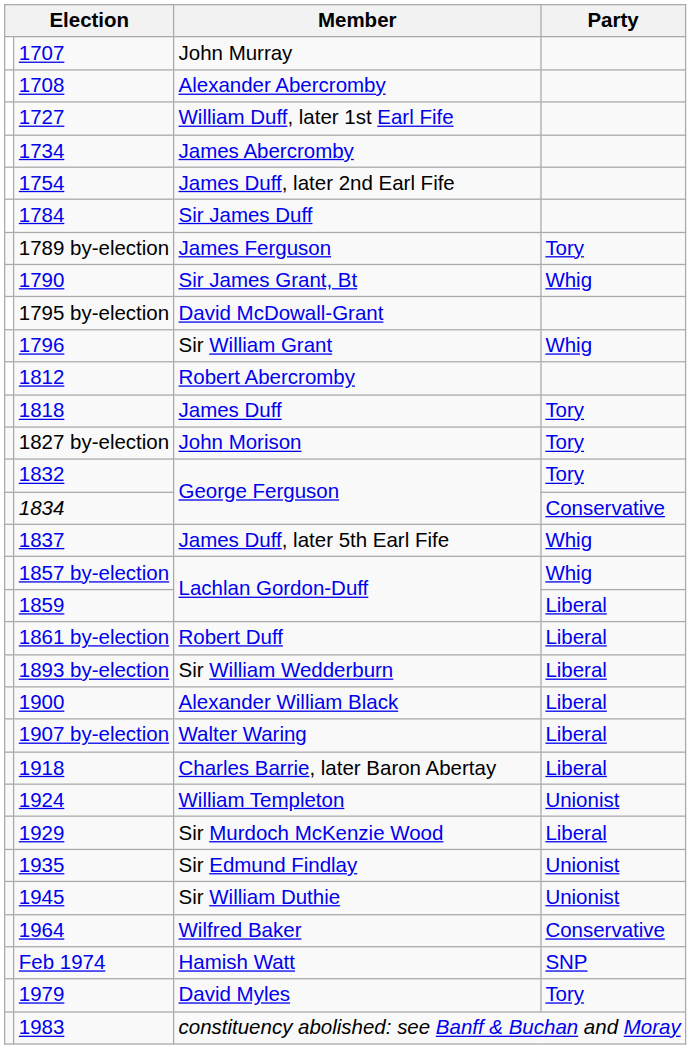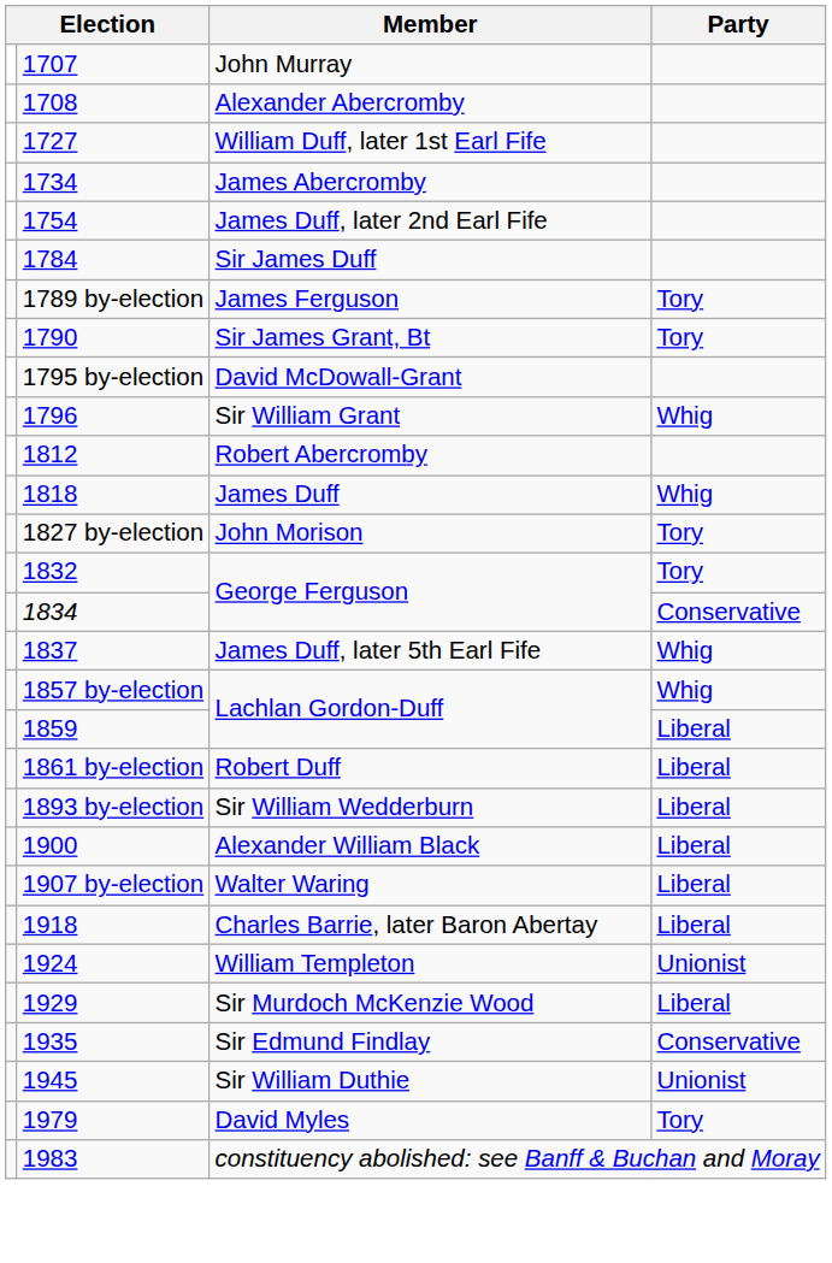Sir James Grant, Bt | Party: Whig -> Tory
James Duff | Party: Tory -> Whig
Sir Edmund Findlay | Party: Unionist -> Conservative
- row: 1964 | Wilfred Baker | Conservative
- row: Feb 1974 | Hamish Watt | SNP
